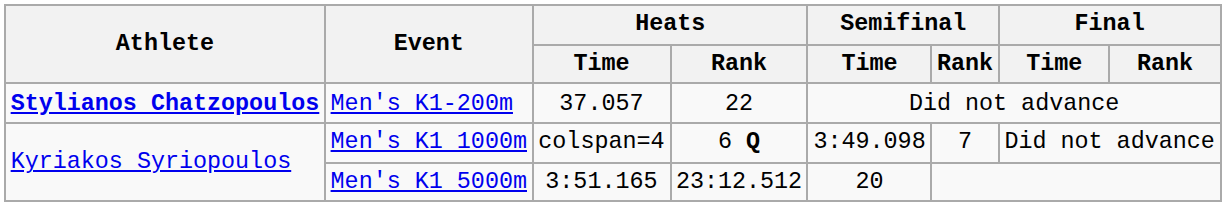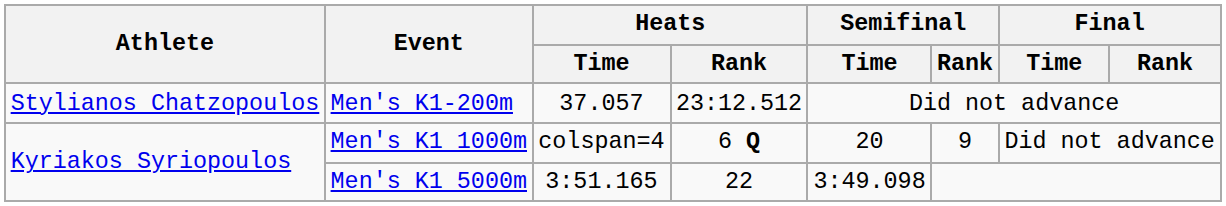Men's K1-200m | Athlete: bold -> normal
Men's K1-200m | Heats / Rank: 22 -> 23:12.512
Men's K1 1000m | Semifinal / Time: 3:49.098 -> 20
Men's K1 1000m | Semifinal / Rank: 7 -> 9
Men's K1 5000m | Heats / Rank: 23:12.512 -> 22
Men's K1 5000m | Semifinal / Time: 20 -> 3:49.098
